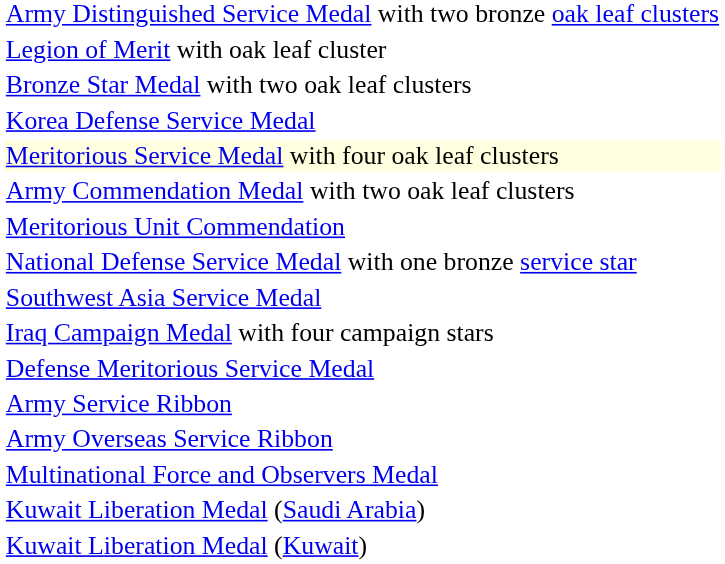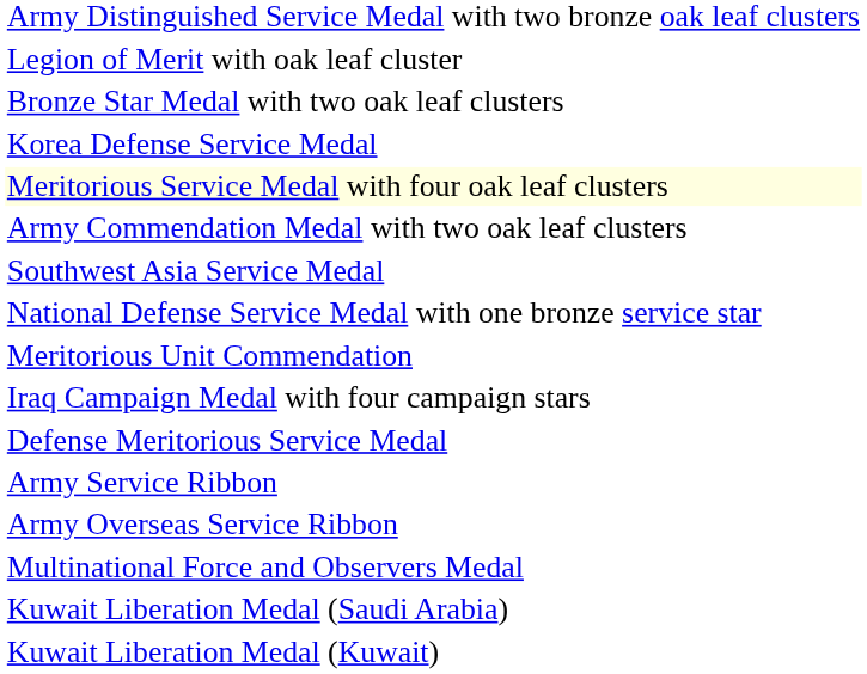row 7 | column 1: Meritorious Unit Commendation -> Southwest Asia Service Medal
row 9 | column 1: Southwest Asia Service Medal -> Meritorious Unit Commendation
